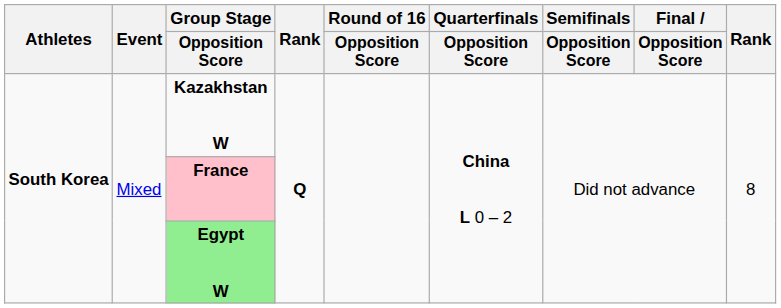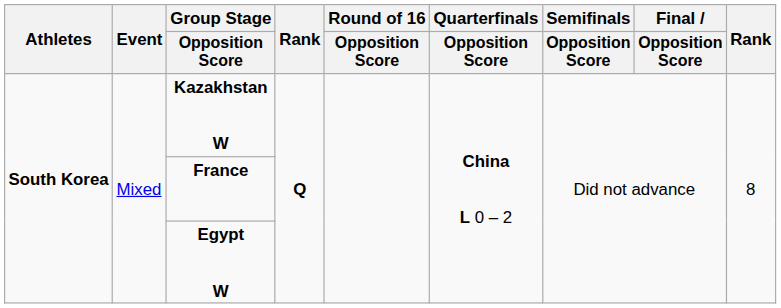France | Group Stage / Opposition Score: pink background -> no background
Egypt W | Group Stage / Opposition Score: lightgreen background -> no background
